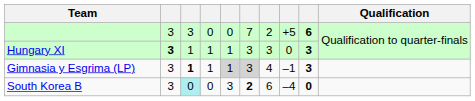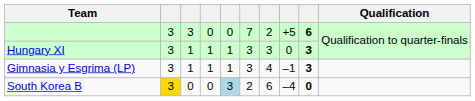Hungary XI | column 2: bold -> normal
Gimnasia y Esgrima (LP) | column 3: bold -> normal
Gimnasia y Esgrima (LP) | column 5: lightgrey background -> no background
Gimnasia y Esgrima (LP) | column 6: lightgrey background -> no background
South Korea B | column 2: no background -> gold background
South Korea B | column 3: paleturquoise background -> no background
South Korea B | column 5: no background -> lightblue background
South Korea B | column 6: bold -> normal
